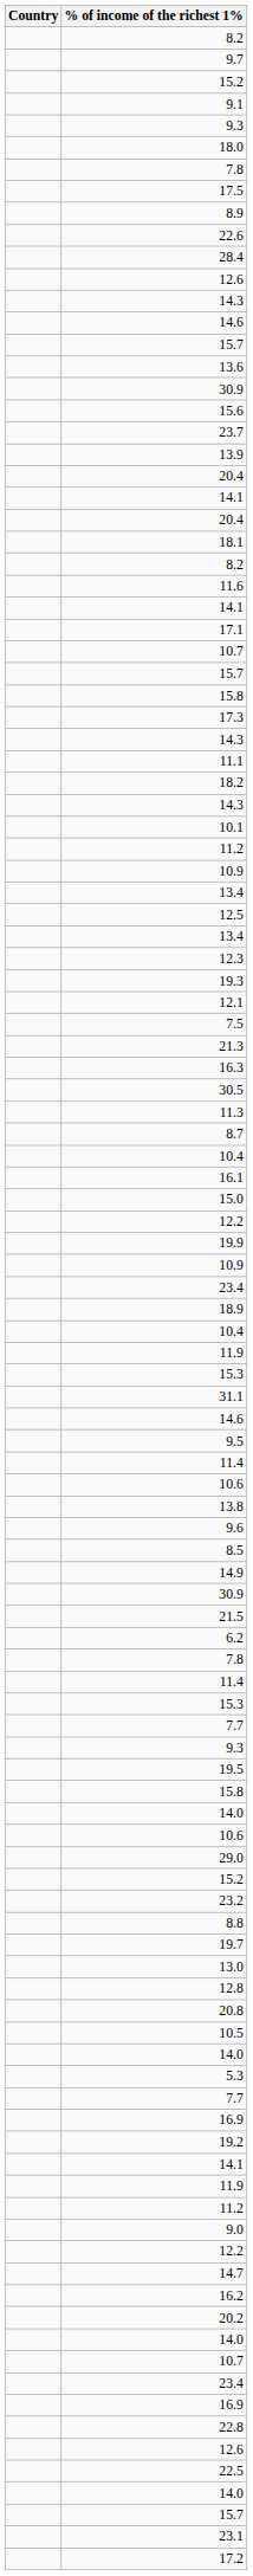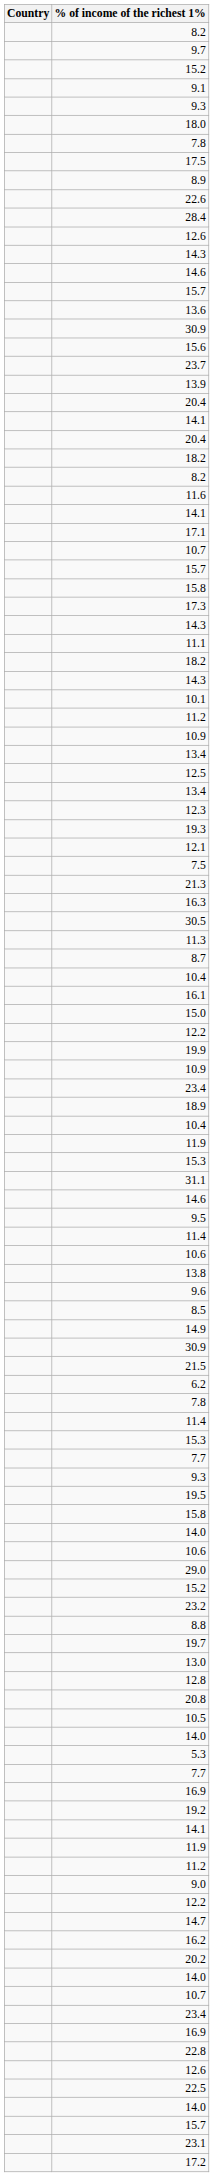row 25 | % of income of the richest 1%: 18.1 -> 18.2
